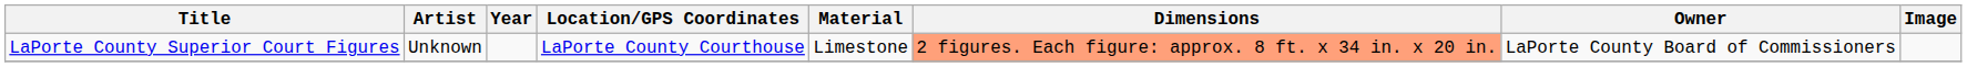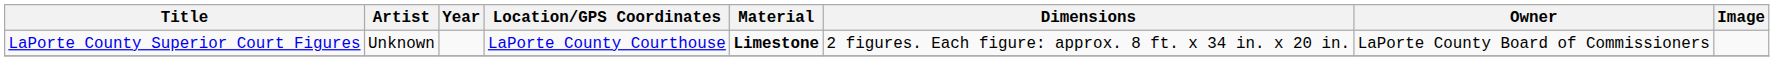LaPorte County Superior Court Figures | Material: normal -> bold
LaPorte County Superior Court Figures | Dimensions: lightsalmon background -> no background
